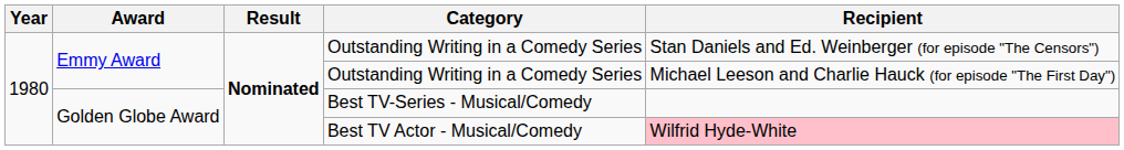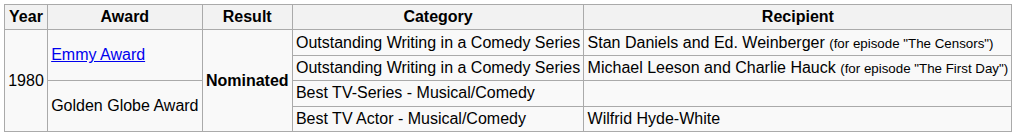Best TV Actor - Musical/Comedy | Recipient: pink background -> no background
